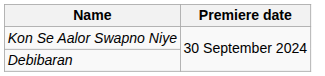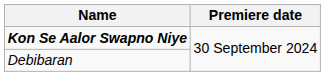Kon Se Aalor Swapno Niye | Name: normal -> bold
